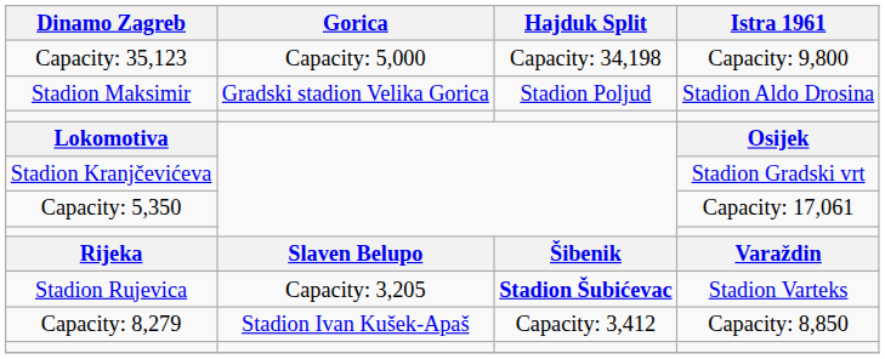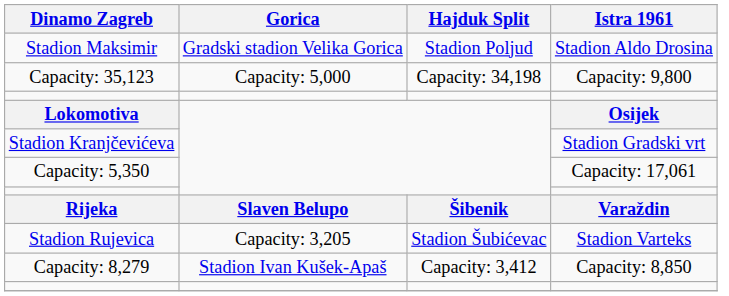rows swapped: Stadion Maksimir <-> Capacity: 35,123
Stadion Rujevica | Hajduk Split: bold -> normal
